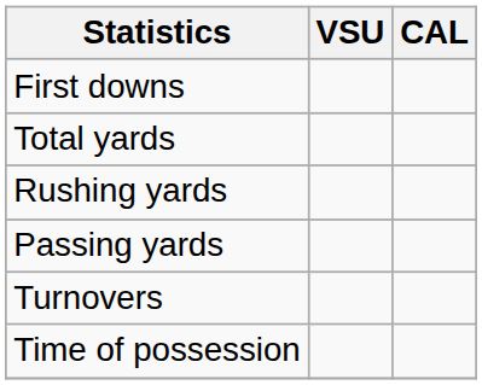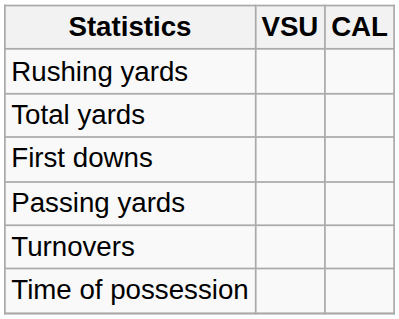rows swapped: First downs <-> Rushing yards
